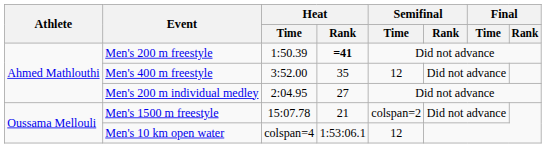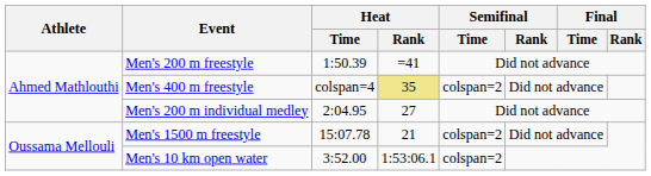Men's 200 m freestyle | Heat / Rank: bold -> normal
Men's 400 m freestyle | Heat / Time: 3:52.00 -> colspan=4
Men's 400 m freestyle | Heat / Rank: no background -> khaki background
Men's 400 m freestyle | Semifinal / Time: 12 -> colspan=2
Men's 10 km open water | Heat / Time: colspan=4 -> 3:52.00
Men's 10 km open water | Semifinal / Time: 12 -> colspan=2
